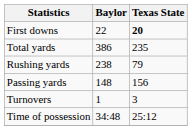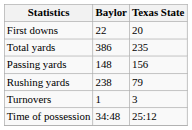First downs | Texas State: bold -> normal
rows swapped: Rushing yards <-> Passing yards
